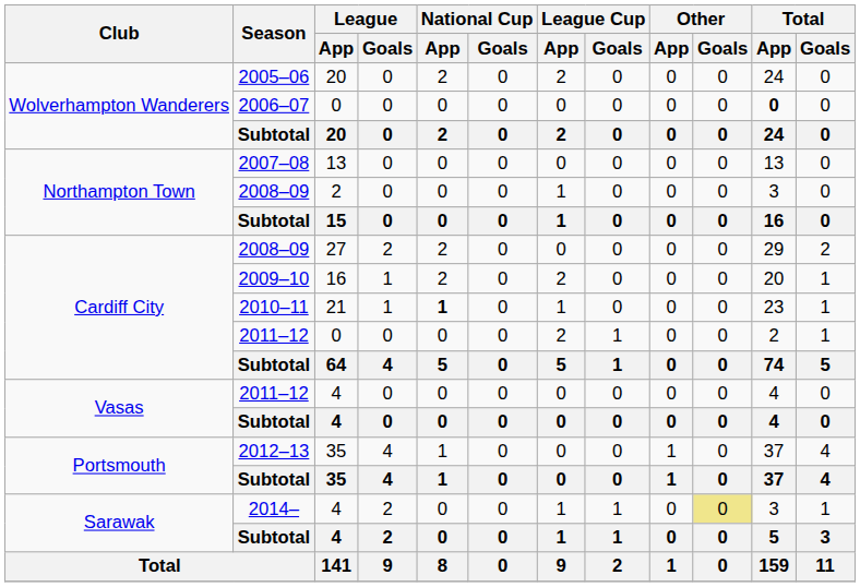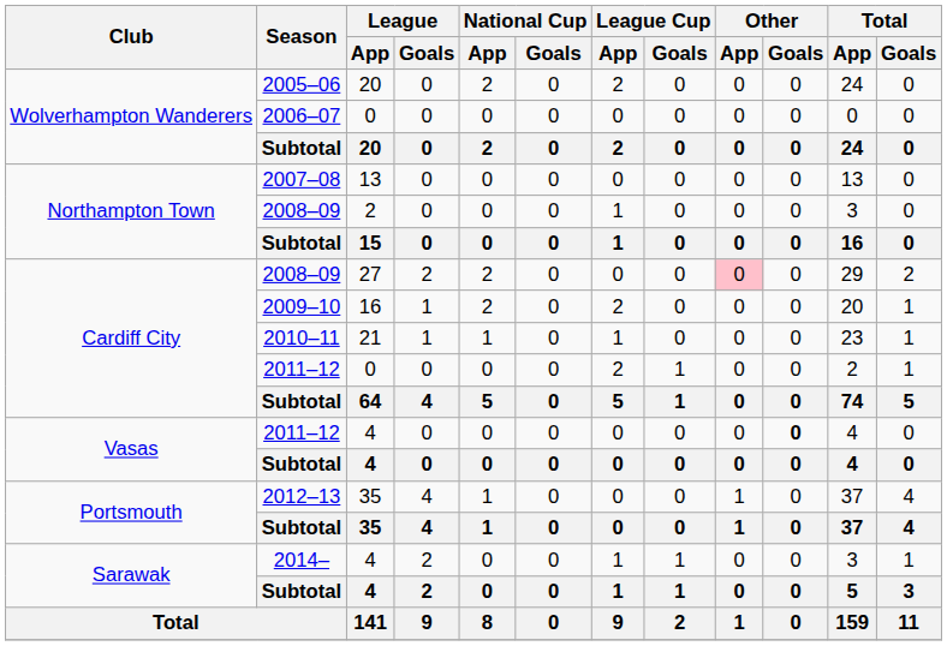2006–07 | Total / App: bold -> normal
2008–09 / 27 | Other / App: no background -> pink background
2010–11 | National Cup / App: bold -> normal
2011–12 / 4 | Other / Goals: normal -> bold
2014– | Other / Goals: khaki background -> no background
